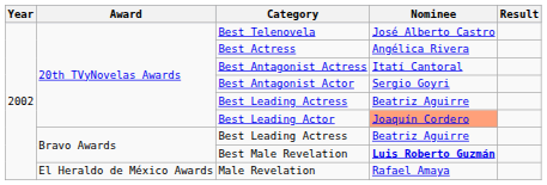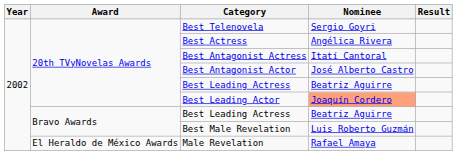Best Telenovela | Nominee: José Alberto Castro -> Sergio Goyri
Best Antagonist Actor | Nominee: Sergio Goyri -> José Alberto Castro
Best Male Revelation | Nominee: bold -> normal
